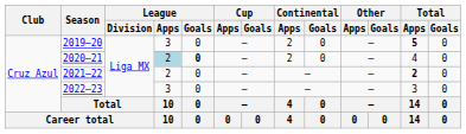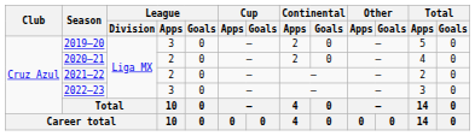2019–20 | Total / Apps: bold -> normal
2020–21 | League / Apps: lightblue background -> no background
2020–21 | League / Goals: bold -> normal
2021–22 | Total / Apps: bold -> normal
